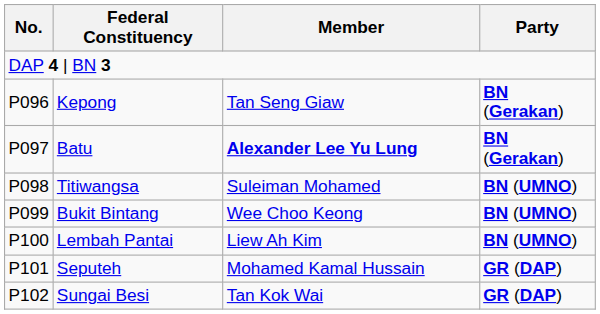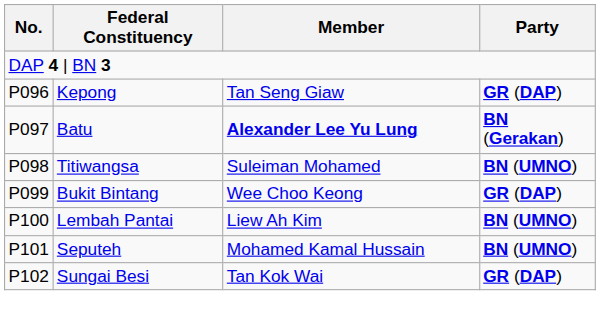Kepong | Party: BN (Gerakan) -> GR (DAP)
Bukit Bintang | Party: BN (UMNO) -> GR (DAP)
Seputeh | Party: GR (DAP) -> BN (UMNO)
